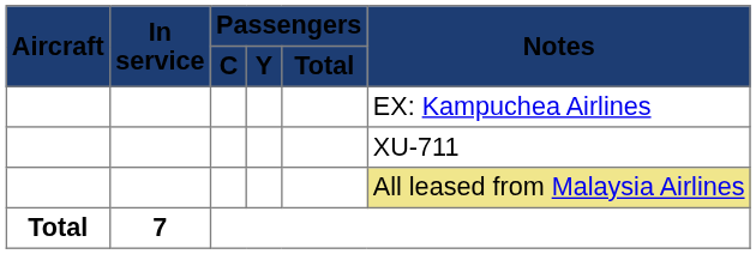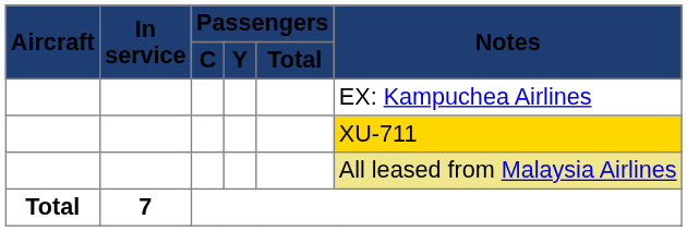row 4 | Notes: no background -> gold background
